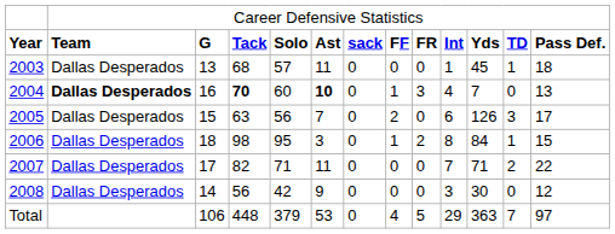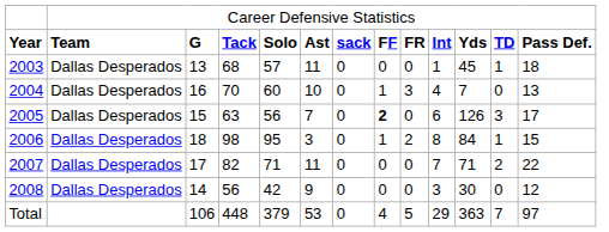2004 | column 2: bold -> normal
2004 | column 4: bold -> normal
2004 | column 6: bold -> normal
2005 | column 8: normal -> bold
